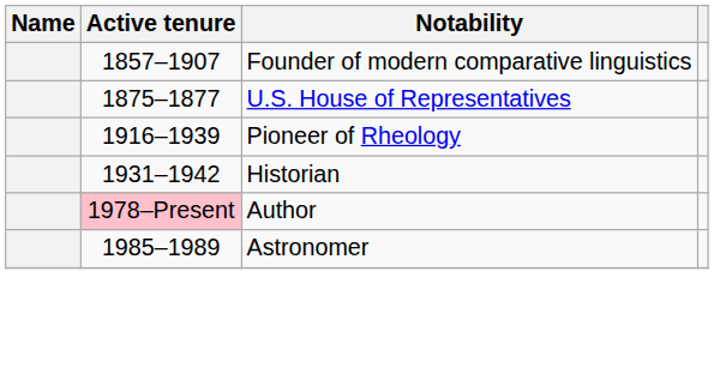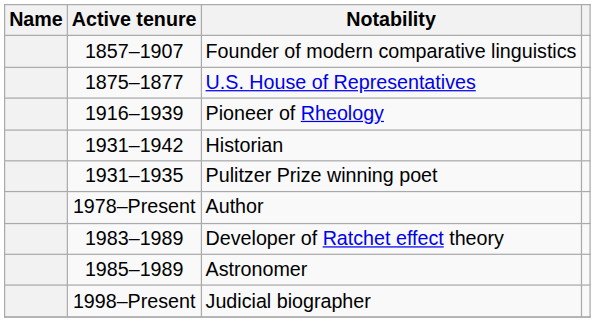+ row: 1931–1935 | Pulitzer Prize winning poet
Author | Active tenure: pink background -> no background
+ row: 1983–1989 | Developer of Ratchet effect theory
+ row: 1998–Present | Judicial biographer
